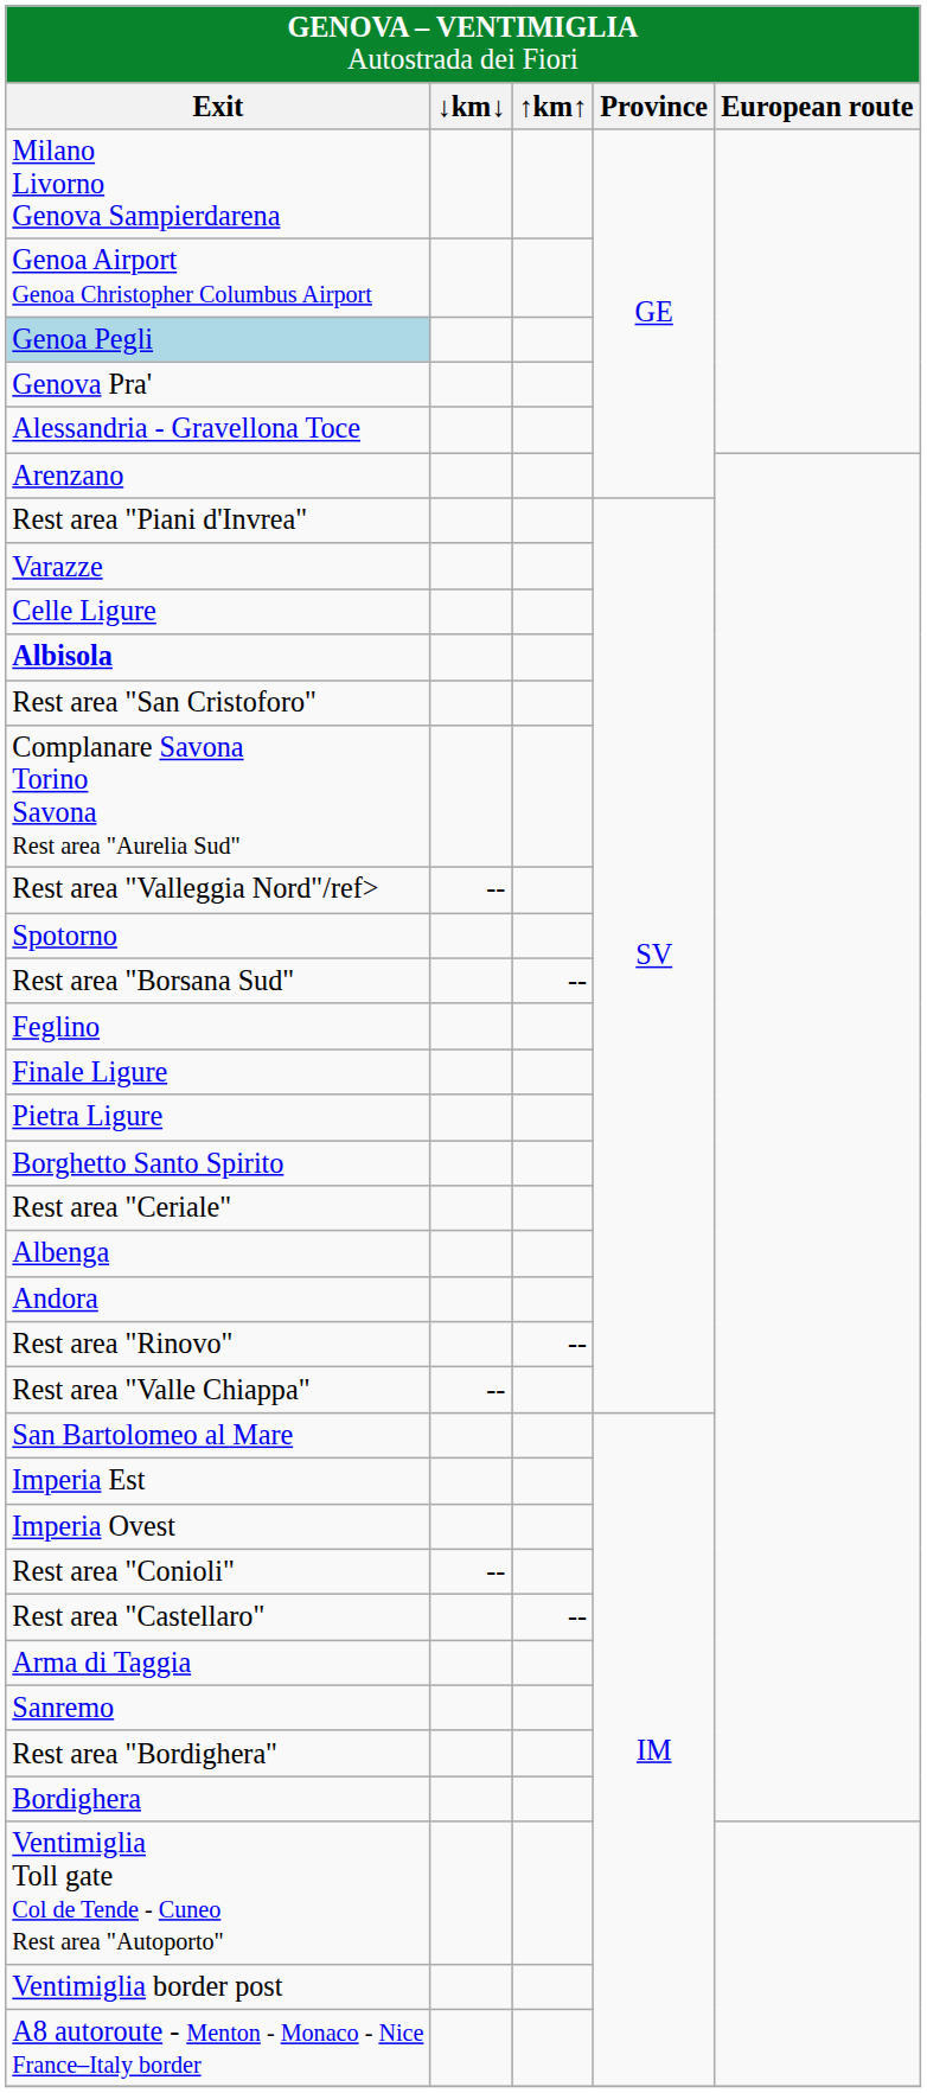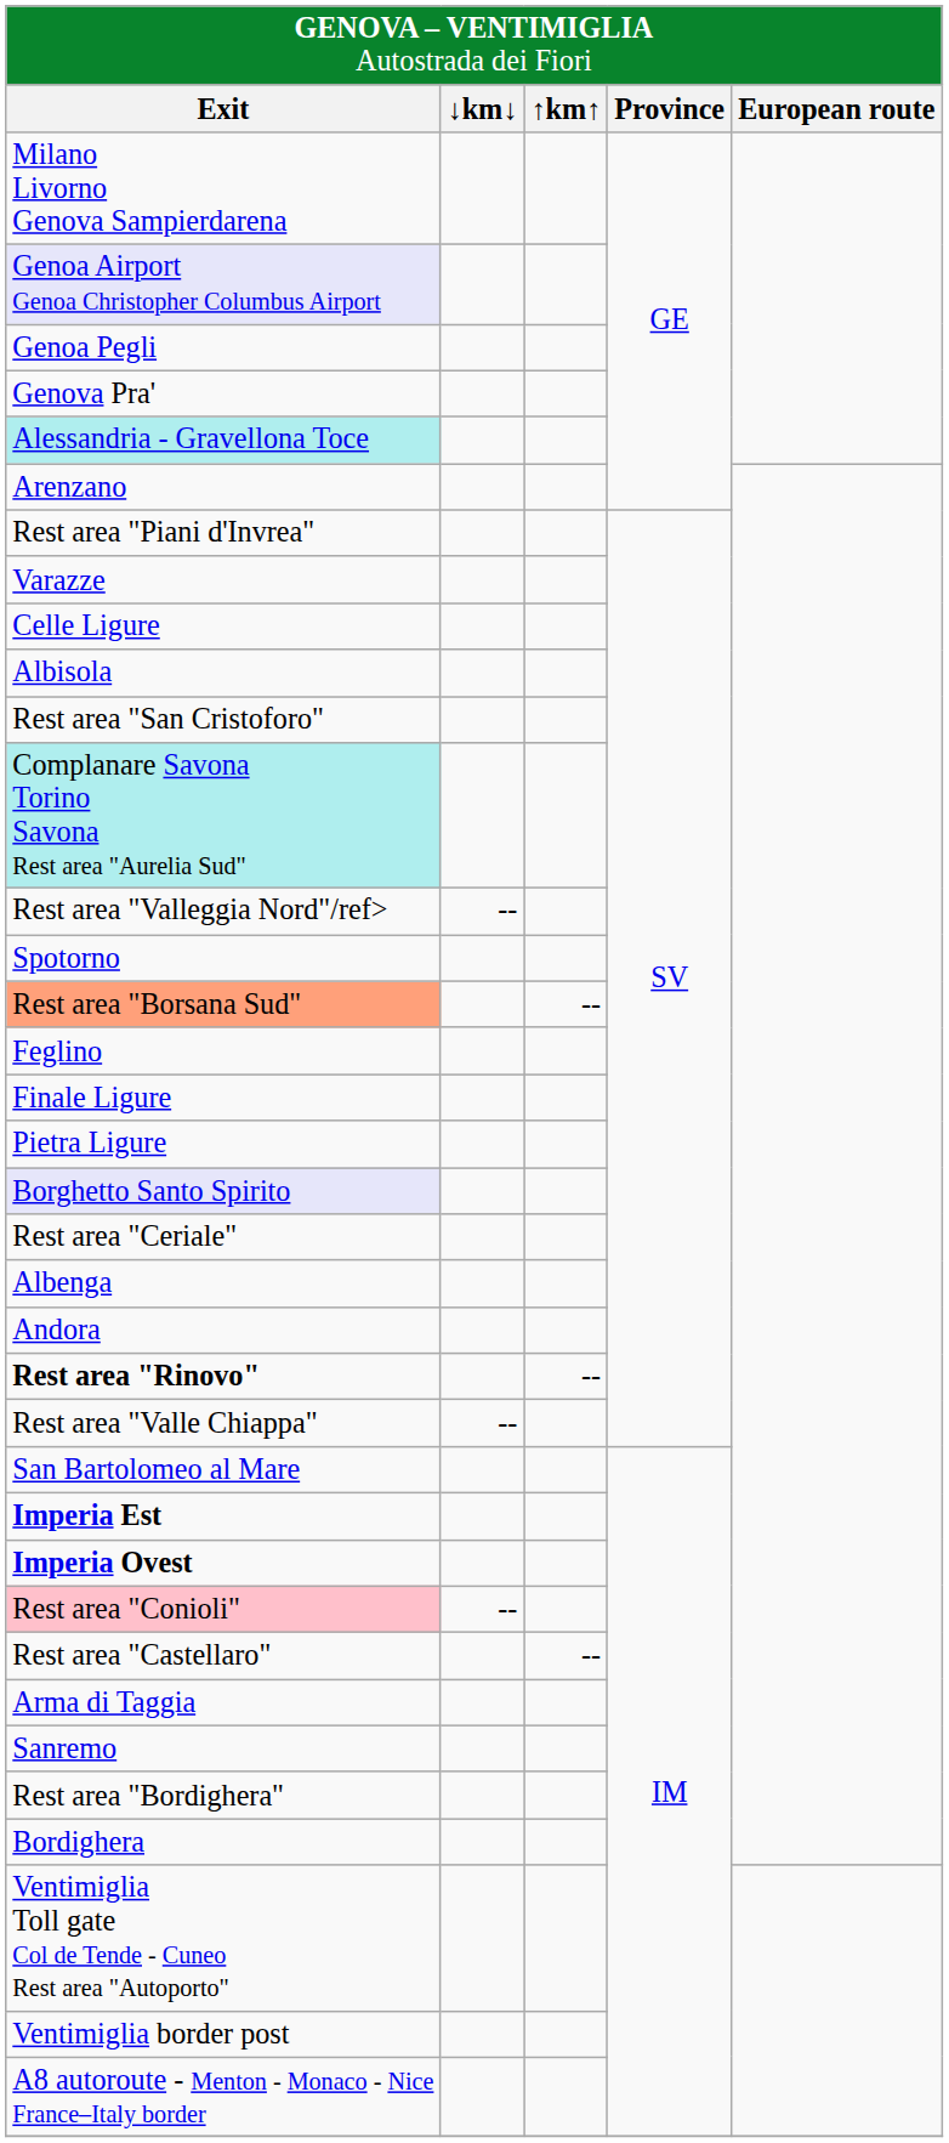Genoa Airport Genoa Christopher Columbus Airport | column 1: no background -> lavender background
Genoa Pegli | column 1: lightblue background -> no background
Alessandria - Gravellona Toce | column 1: no background -> paleturquoise background
Albisola | column 1: bold -> normal
Complanare Savona Torino Savona Rest area "Aurelia Sud" | column 1: no background -> paleturquoise background
Rest area "Borsana Sud" | column 1: no background -> lightsalmon background
Borghetto Santo Spirito | column 1: no background -> lavender background
Rest area "Rinovo" | column 1: normal -> bold
Imperia Est | column 1: normal -> bold
Imperia Ovest | column 1: normal -> bold
Rest area "Conioli" | column 1: no background -> pink background
